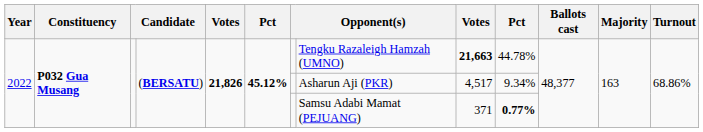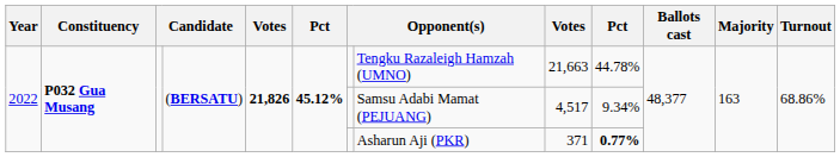row 2 | column 9: bold -> normal
row 3 | column 8: Asharun Aji (PKR) -> Samsu Adabi Mamat (PEJUANG)
row 4 | column 8: Samsu Adabi Mamat (PEJUANG) -> Asharun Aji (PKR)
